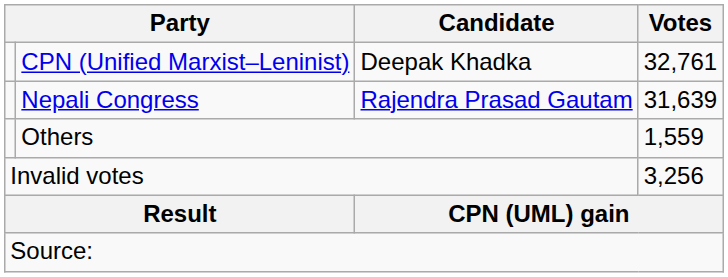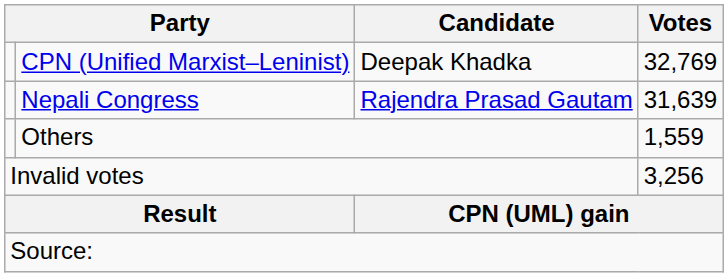CPN (Unified Marxist–Leninist) | Votes: 32,761 -> 32,769
